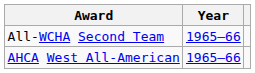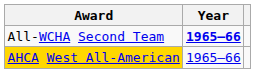row 2 | Year: normal -> bold
row 3 | Award: no background -> gold background
